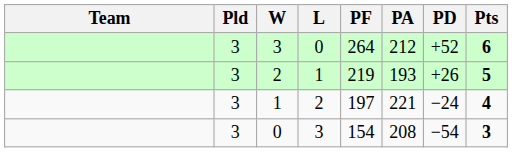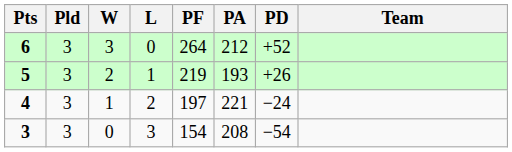columns swapped: Team <-> Pts
